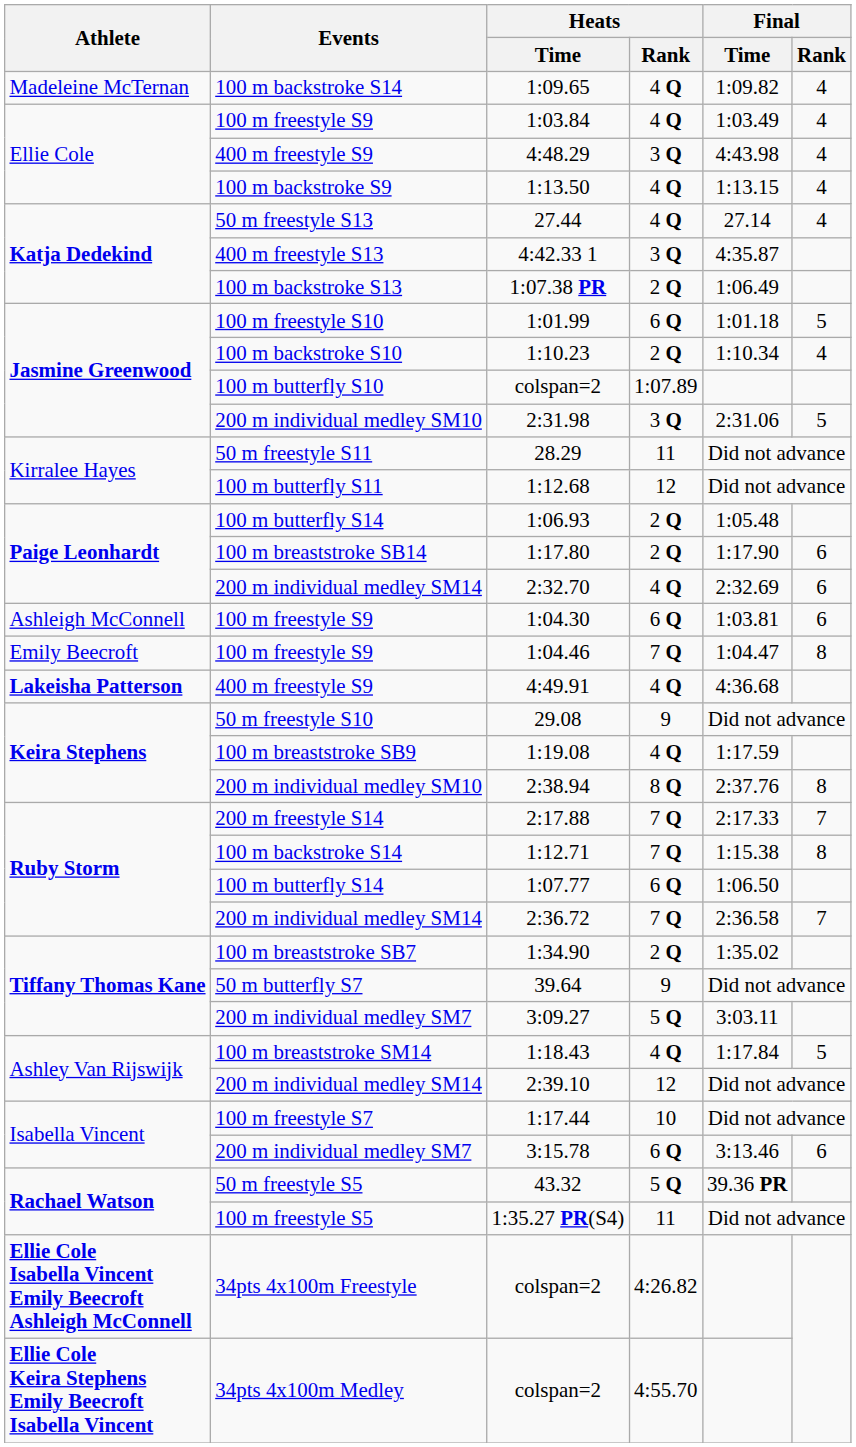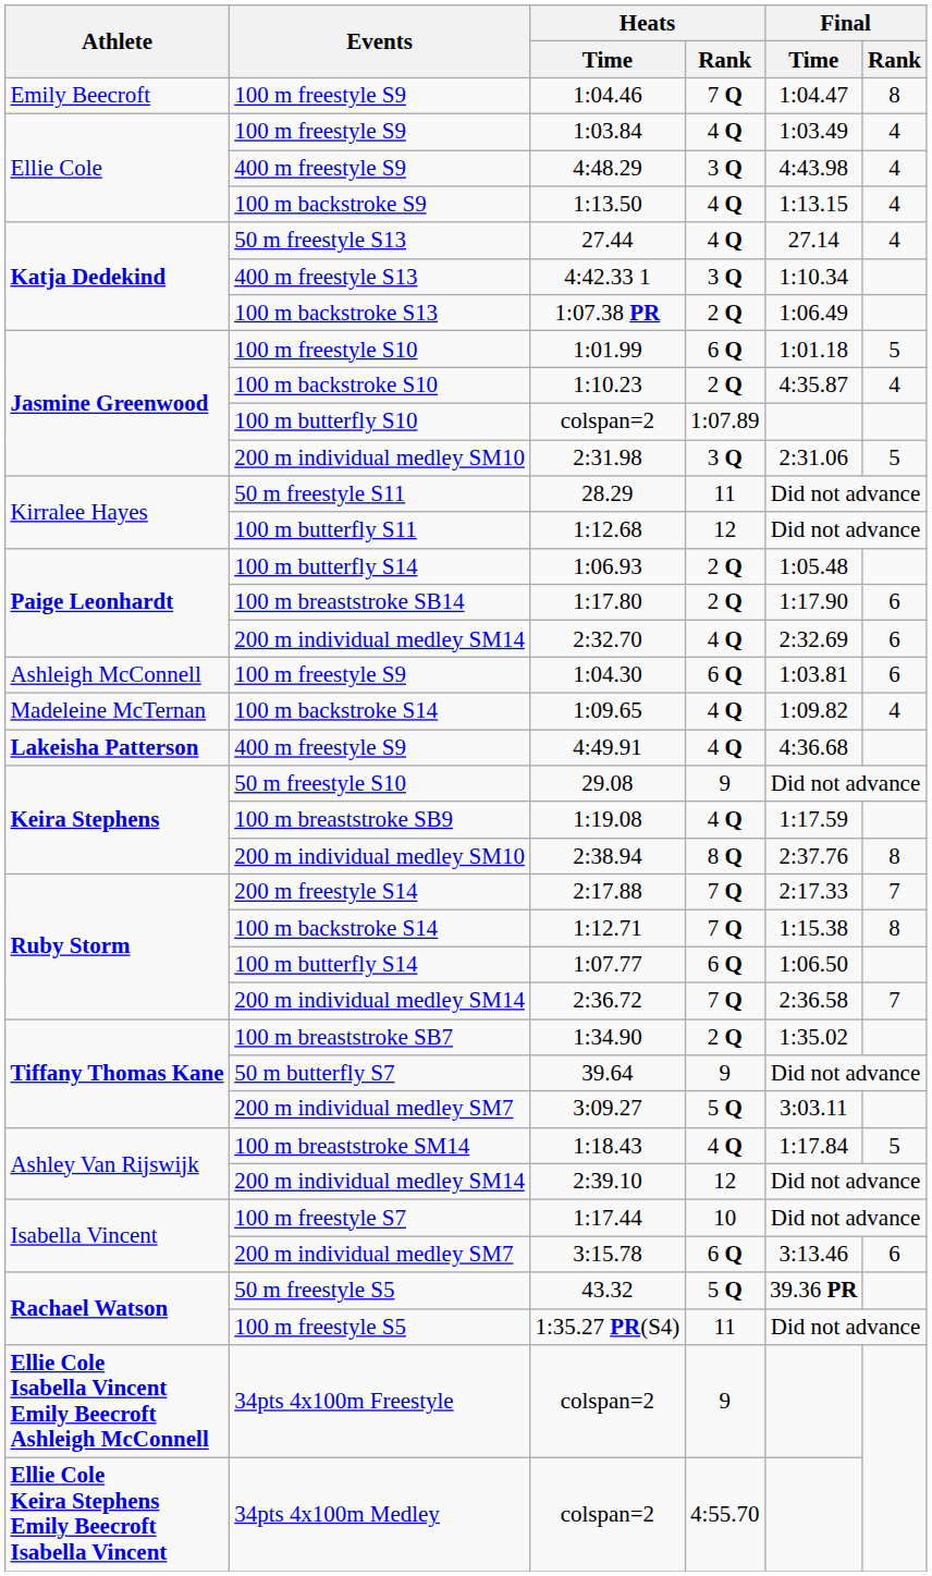rows swapped: 1:04.46 <-> 1:09.65
4:42.33 1 | Final / Time: 4:35.87 -> 1:10.34
1:10.23 | Final / Time: 1:10.34 -> 4:35.87
34pts 4x100m Freestyle / colspan=2 | Heats / Rank: 4:26.82 -> 9
